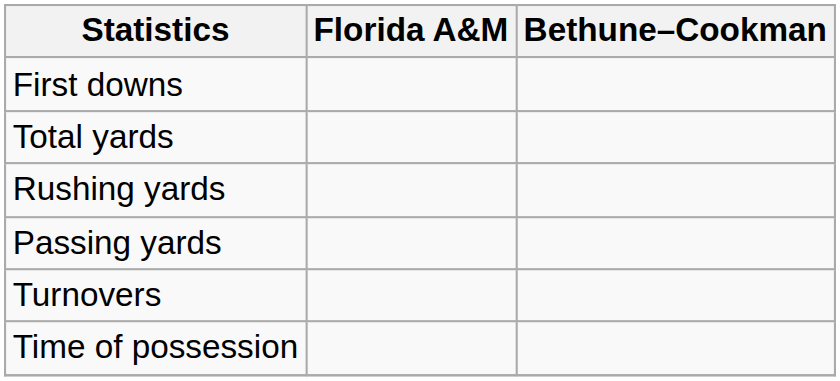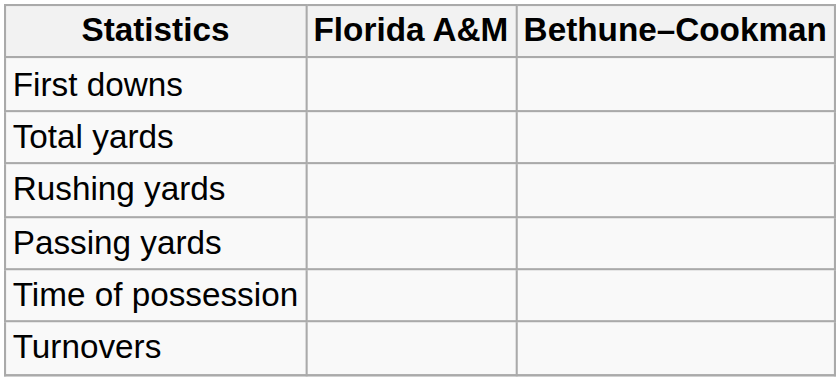rows swapped: Turnovers <-> Time of possession
